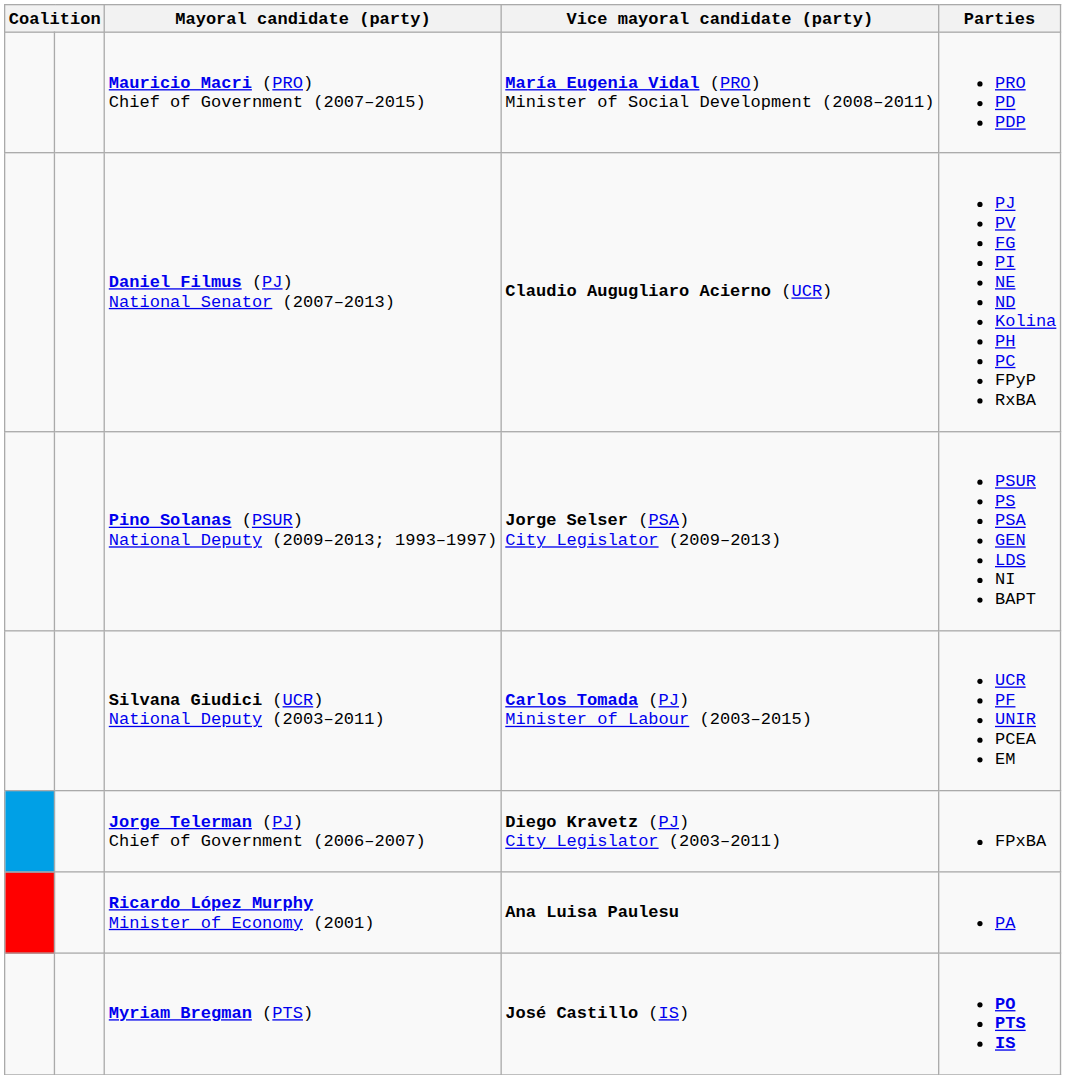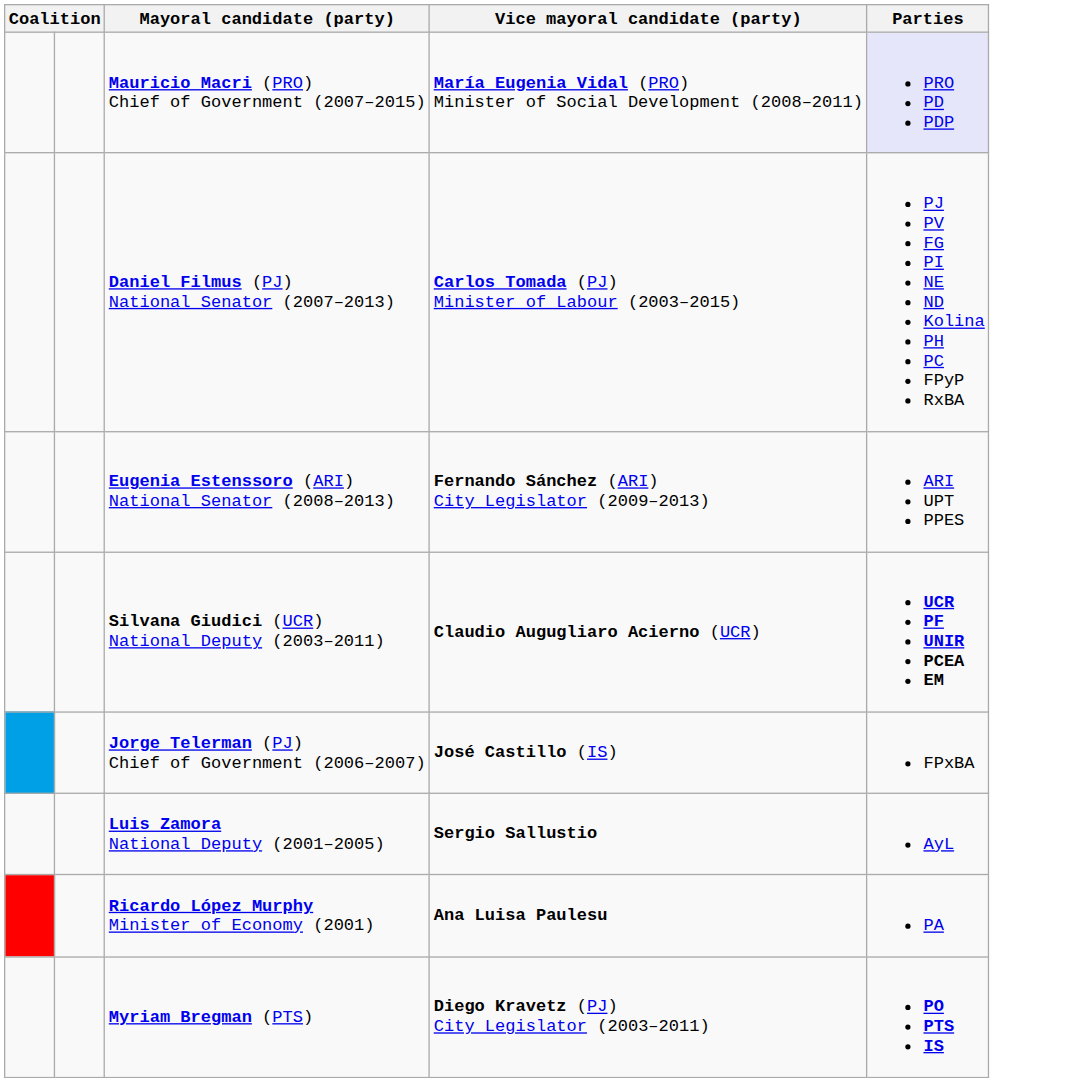Mauricio Macri (PRO) Chief of Government (2007–2015) | Parties: no background -> lavender background
Daniel Filmus (PJ) National Senator (2007–2013) | Vice mayoral candidate (party): Claudio Augugliaro Acierno (UCR) -> Carlos Tomada (PJ) Minister of Labour (2003–2015)
- row: Pino Solanas (PSUR) National Deputy (2009–2013; 1993–1997) | Jorge Selser (PSA) City Legislator (2009–2013) | PSUR PS PSA GEN LDS NI BAPT
+ row: Eugenia Estenssoro (ARI) National Senator (2008–2013) | Fernando Sánchez (ARI) City Legislator (2009–2013) | ARI UPT PPES
Silvana Giudici (UCR) National Deputy (2003–2011) | Vice mayoral candidate (party): Carlos Tomada (PJ) Minister of Labour (2003–2015) -> Claudio Augugliaro Acierno (UCR)
Silvana Giudici (UCR) National Deputy (2003–2011) | Parties: normal -> bold
Jorge Telerman (PJ) Chief of Government (2006–2007) | Vice mayoral candidate (party): Diego Kravetz (PJ) City Legislator (2003–2011) -> José Castillo (IS)
+ row: Luis Zamora National Deputy (2001–2005) | Sergio Sallustio | AyL
Myriam Bregman (PTS) | Vice mayoral candidate (party): José Castillo (IS) -> Diego Kravetz (PJ) City Legislator (2003–2011)
